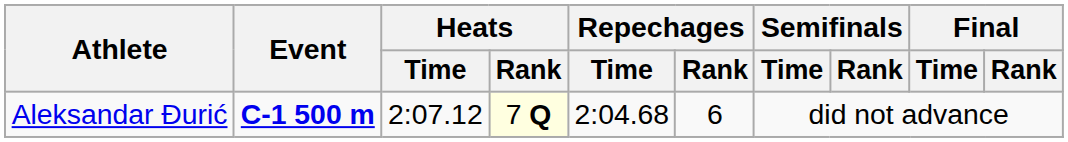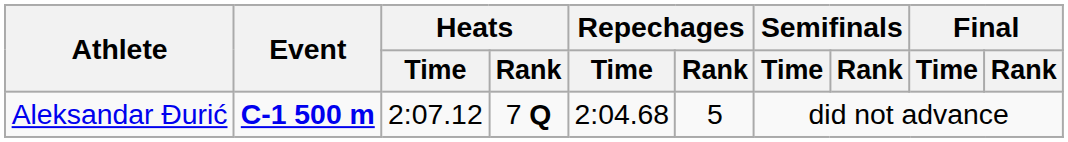Aleksandar Đurić | Heats / Rank: lightyellow background -> no background
Aleksandar Đurić | Repechages / Rank: 6 -> 5
